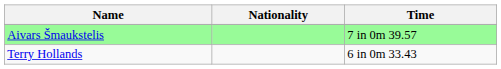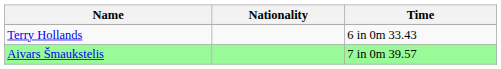rows swapped: Aivars Šmaukstelis <-> Terry Hollands
